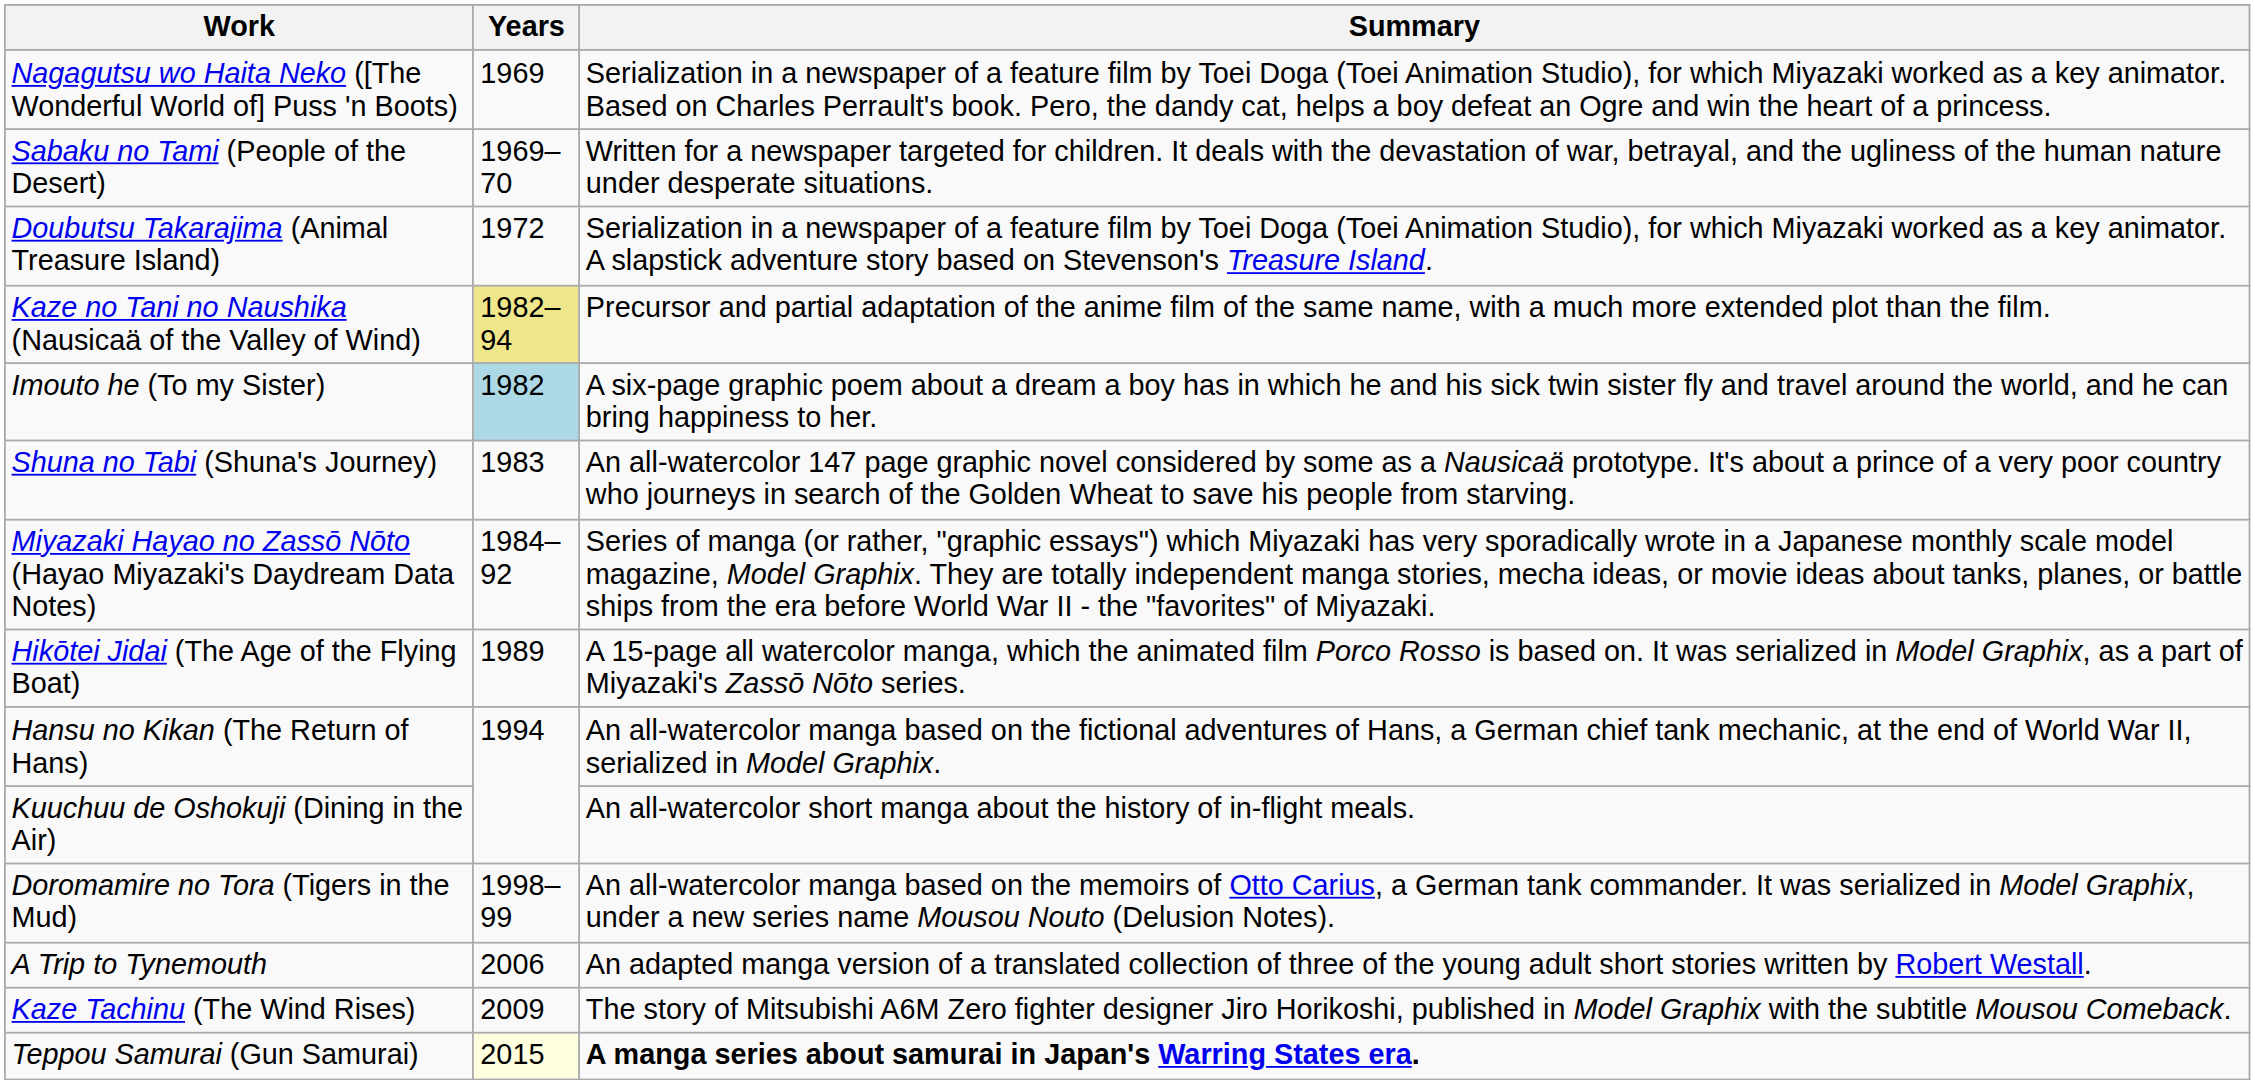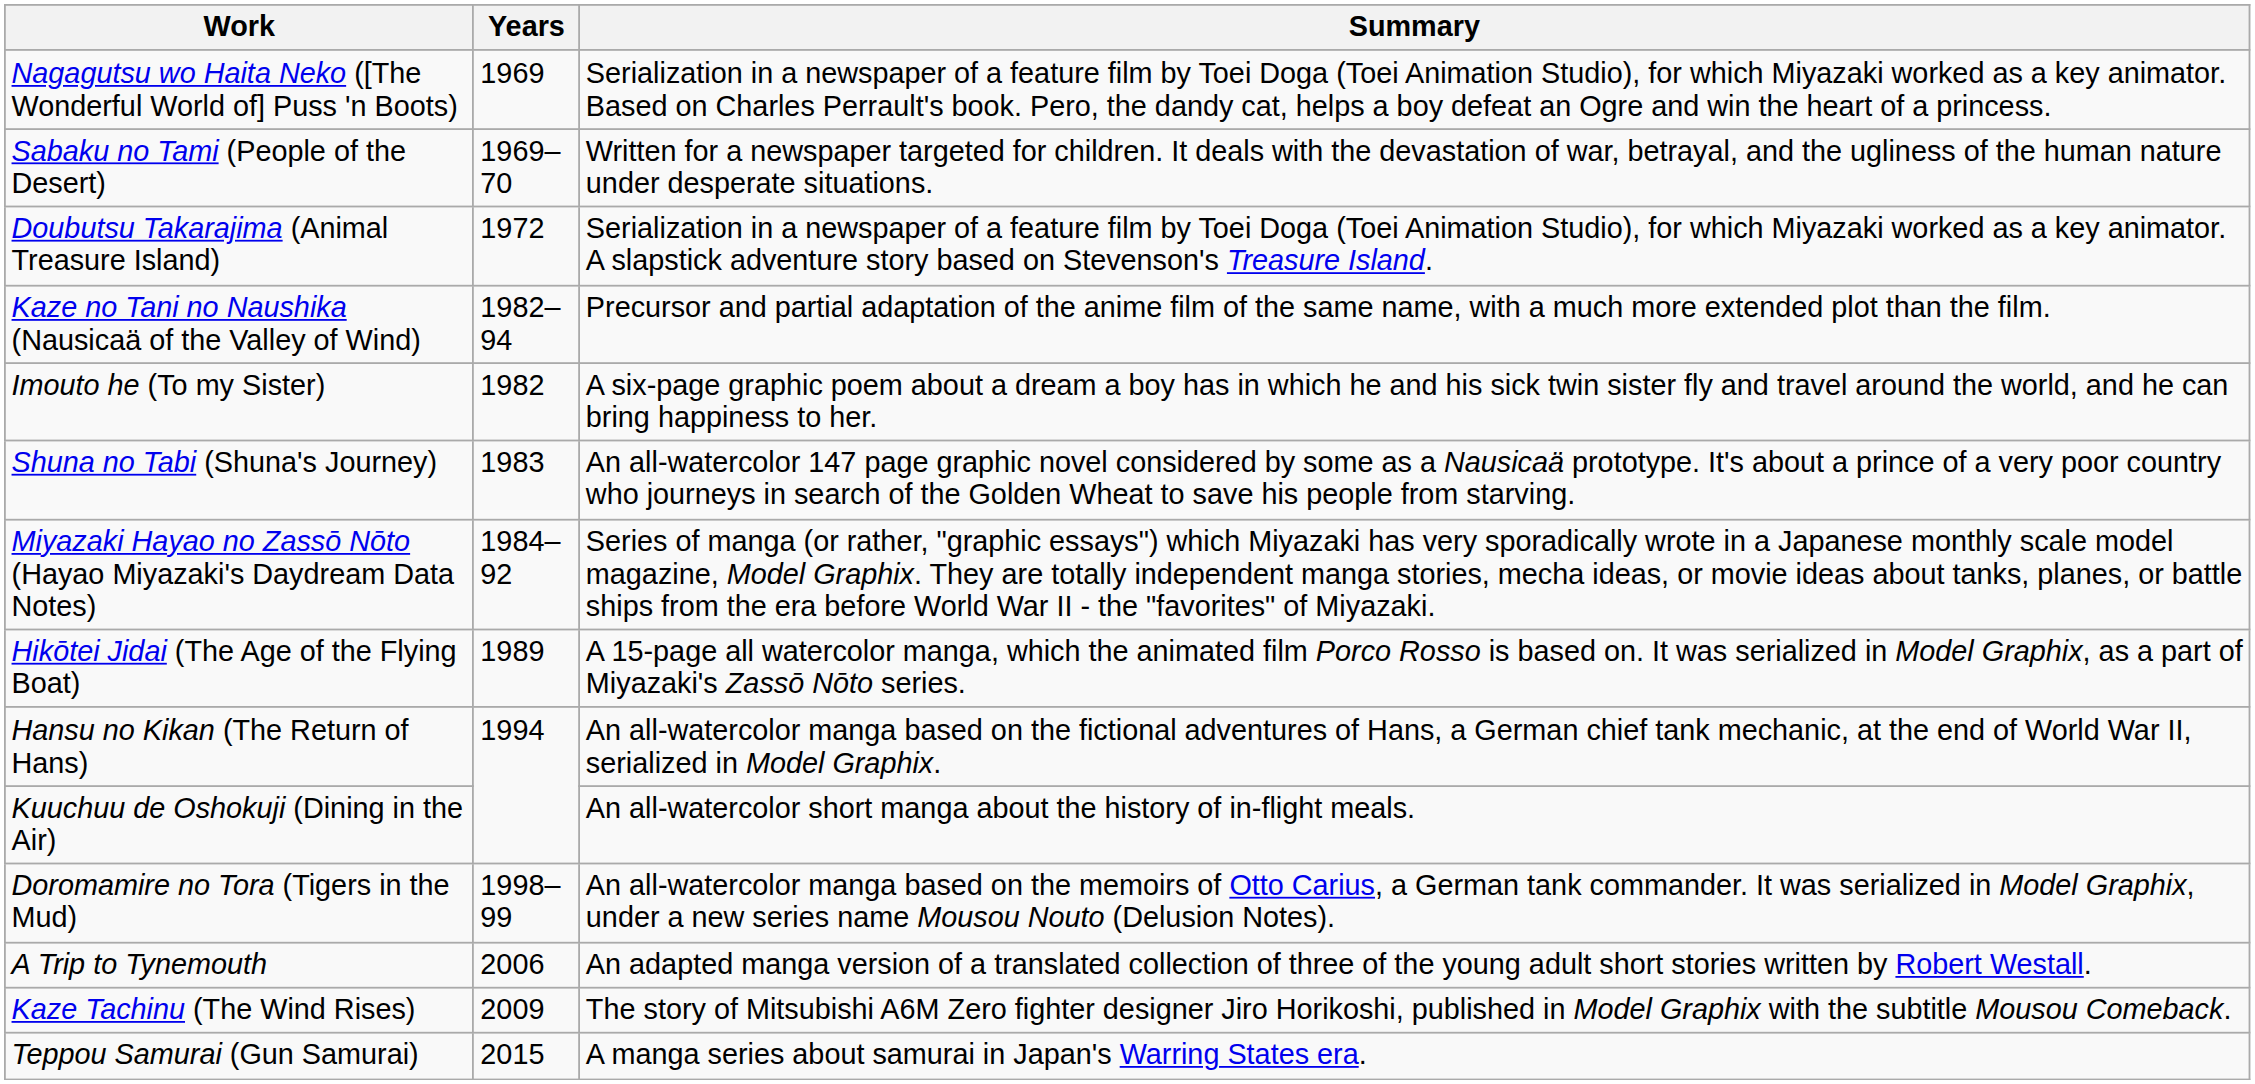Kaze no Tani no Naushika (Nausicaä of the Valley of Wind) | Years: khaki background -> no background
Imouto he (To my Sister) | Years: lightblue background -> no background
Teppou Samurai (Gun Samurai) | Years: lightyellow background -> no background
Teppou Samurai (Gun Samurai) | Summary: bold -> normal
